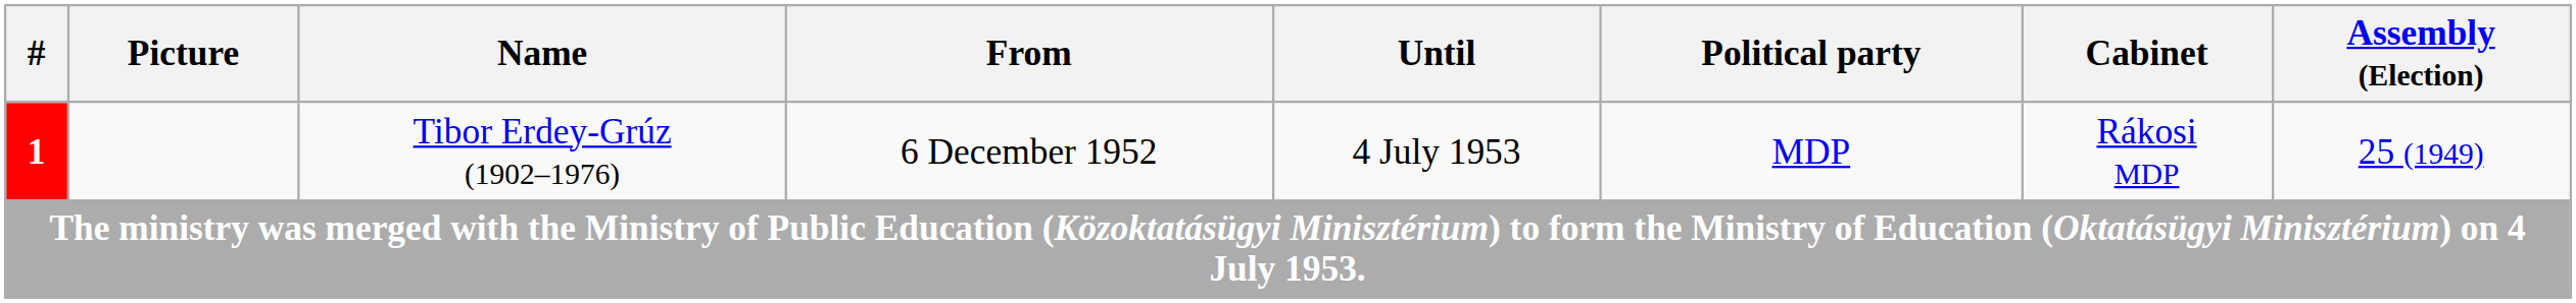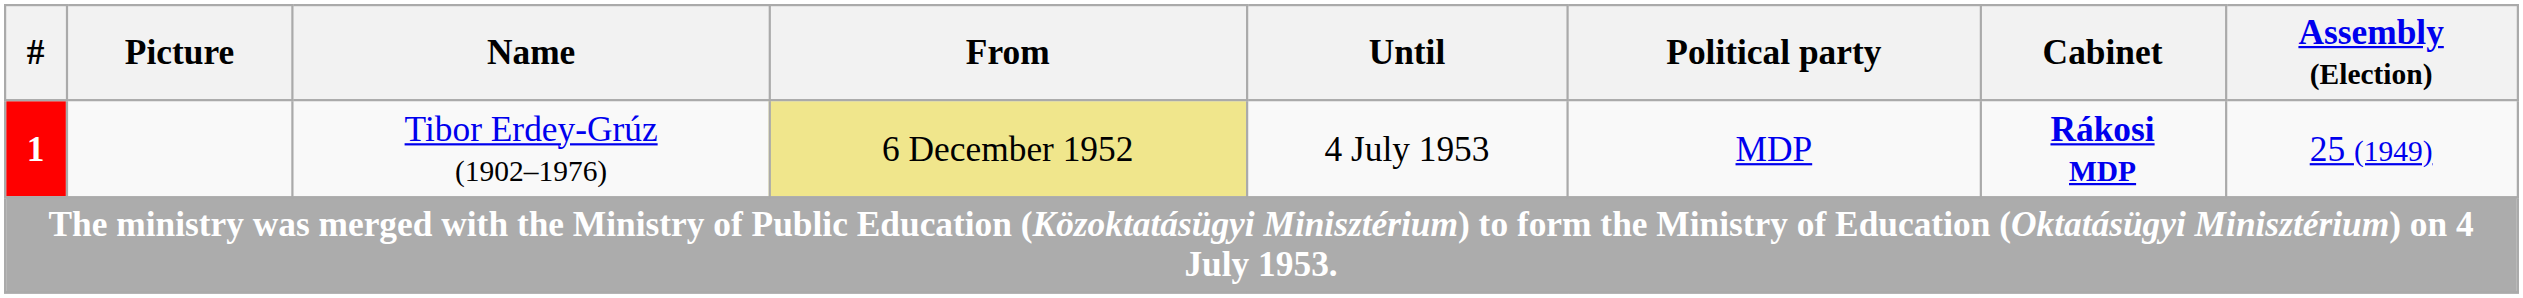1 | From: no background -> khaki background
1 | Cabinet: normal -> bold
